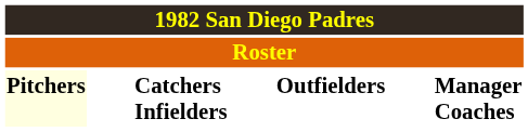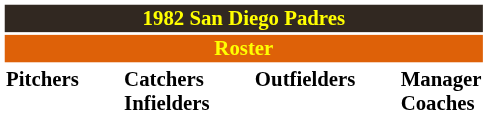Pitchers | column 1: lightyellow background -> no background
